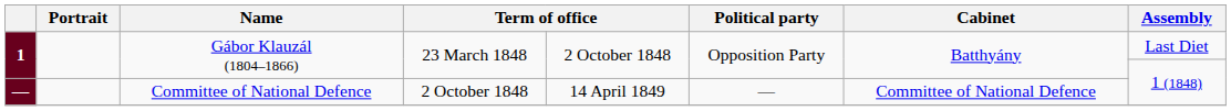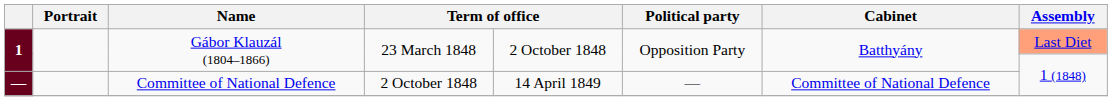row 2 | Assembly: no background -> lightsalmon background
